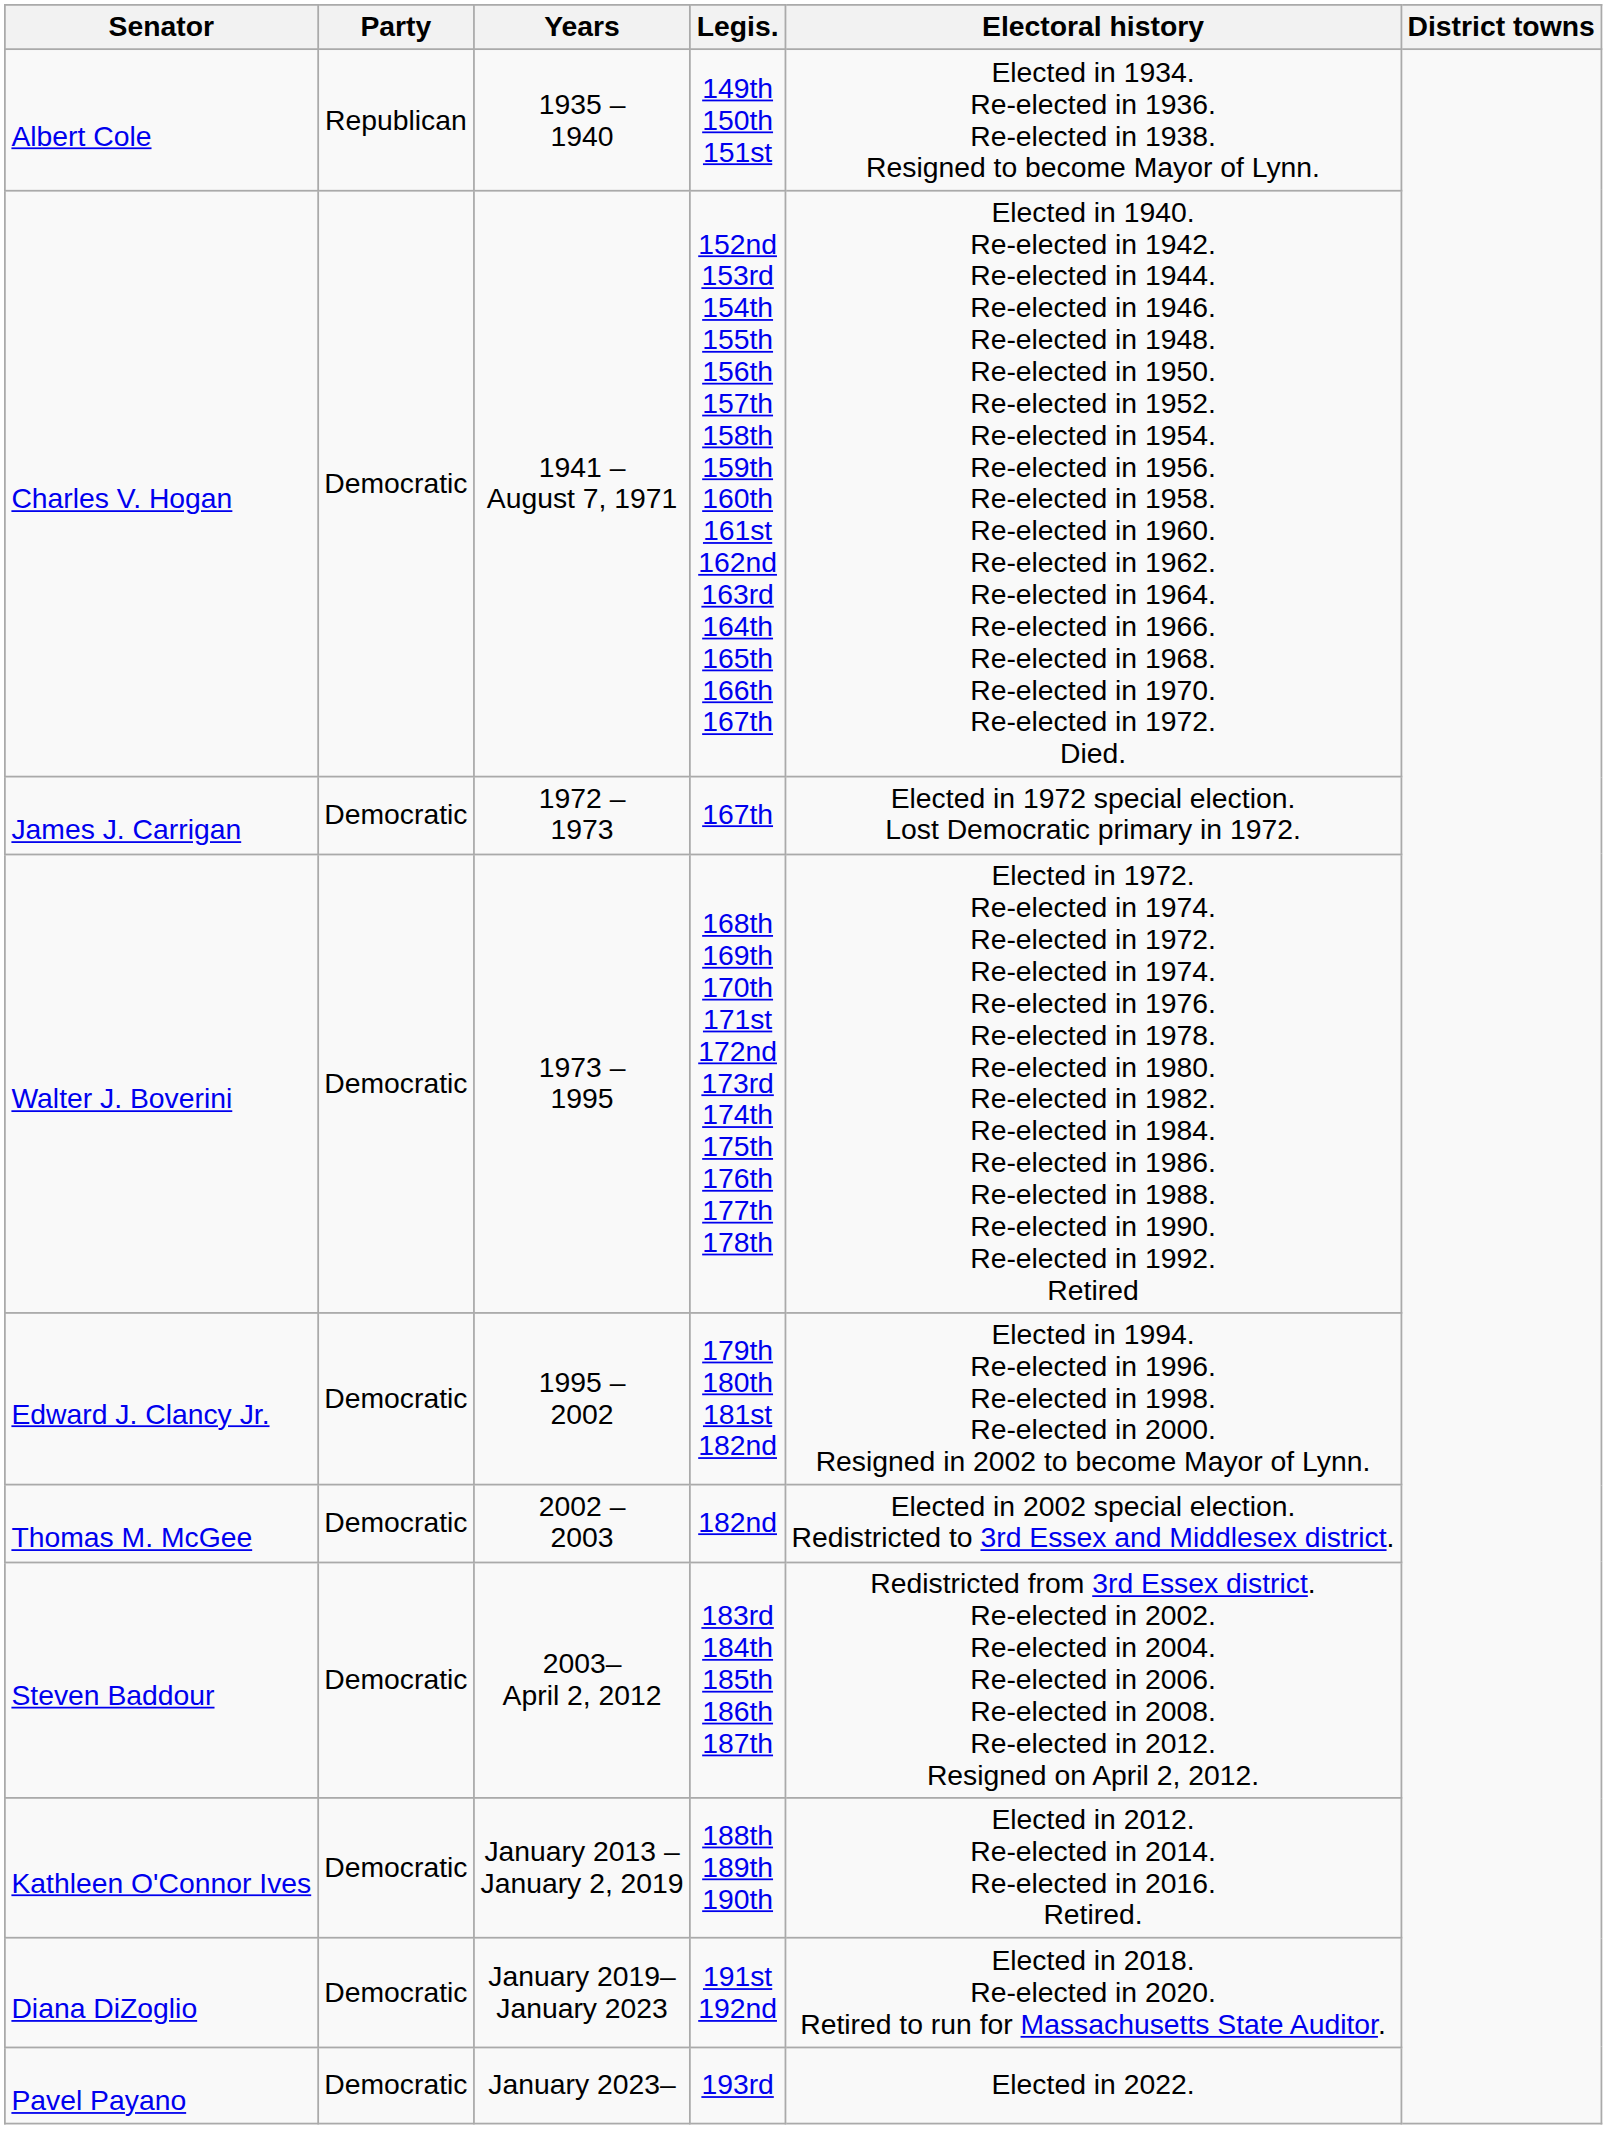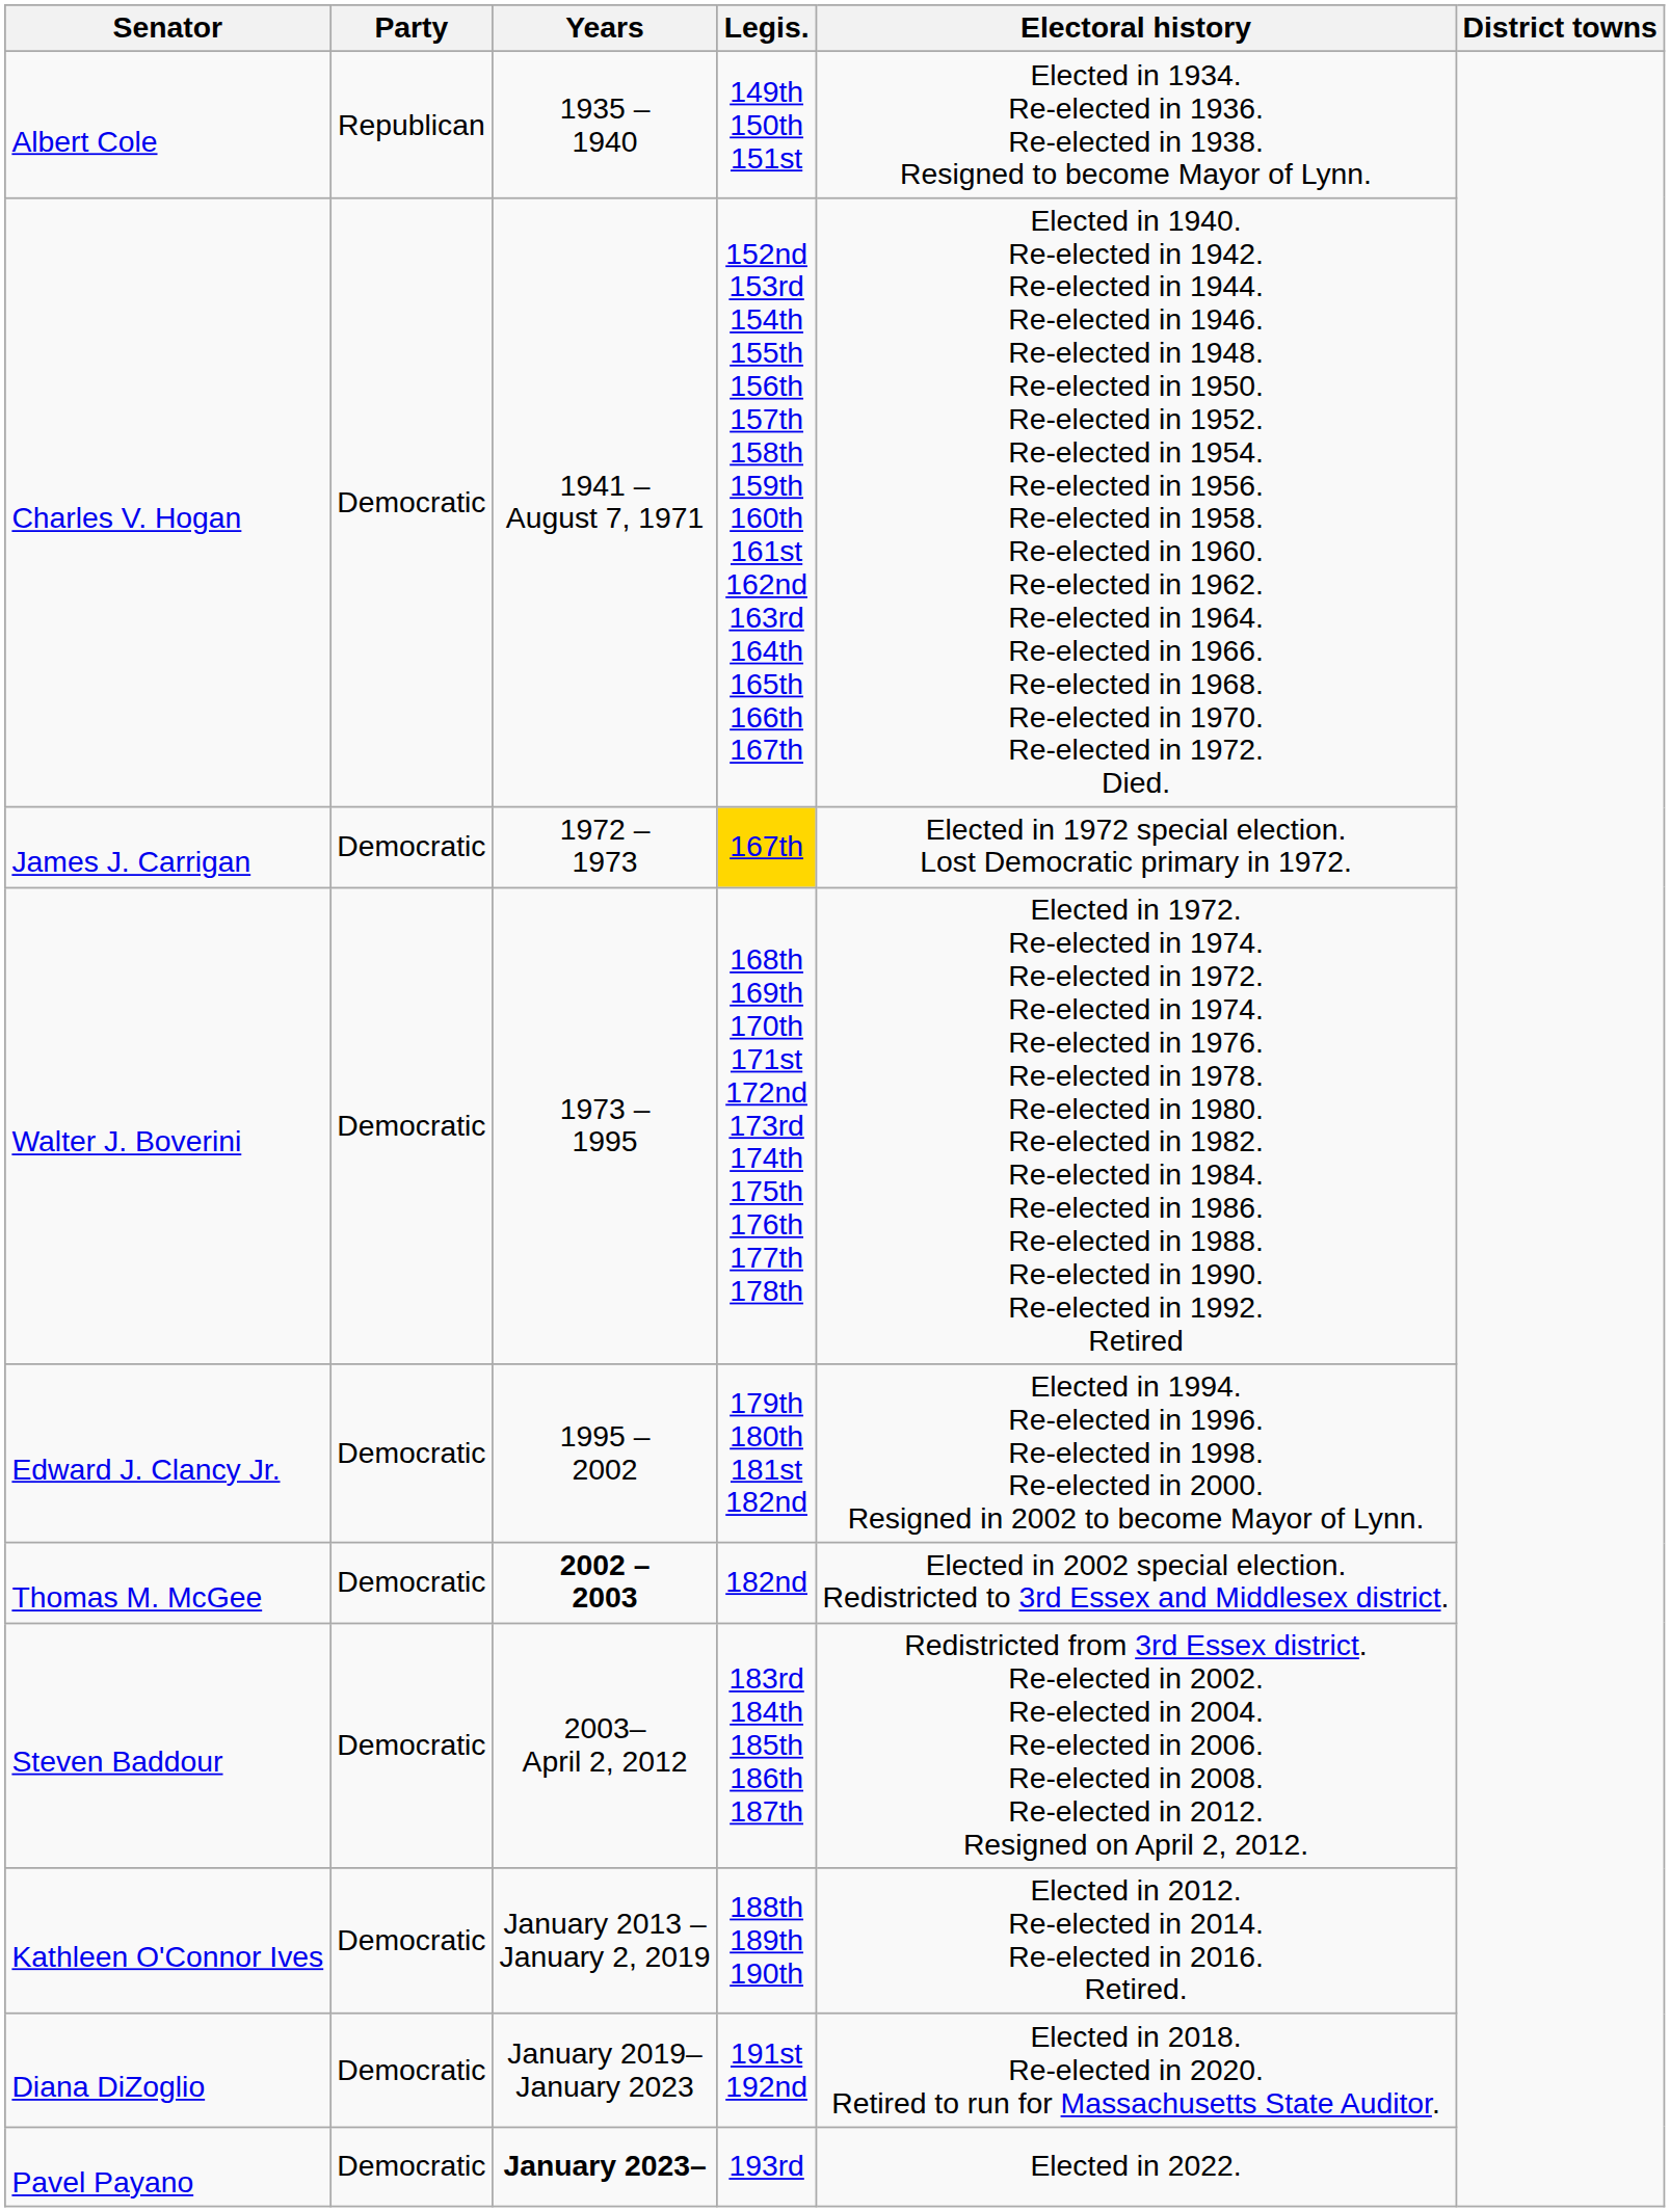James J. Carrigan | Legis.: no background -> gold background
Thomas M. McGee | Years: normal -> bold
Pavel Payano | Years: normal -> bold
